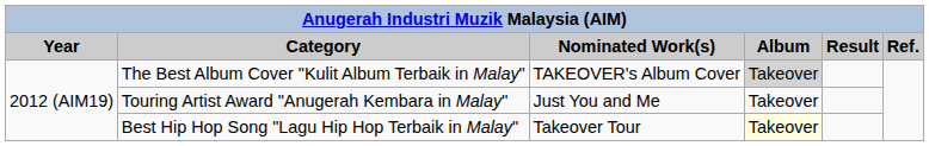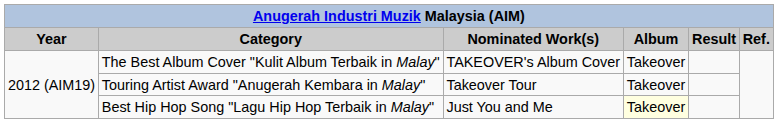The Best Album Cover "Kulit Album Terbaik in Malay" | Album: lightgrey background -> no background
Touring Artist Award "Anugerah Kembara in Malay" | Nominated Work(s): Just You and Me -> Takeover Tour
Best Hip Hop Song "Lagu Hip Hop Terbaik in Malay" | Nominated Work(s): Takeover Tour -> Just You and Me
